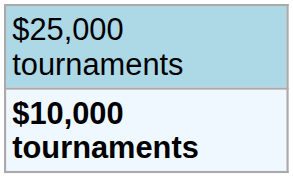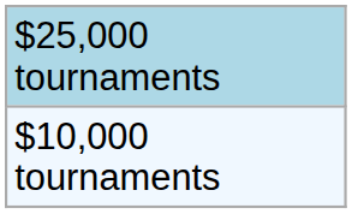row 2 | column 1: bold -> normal
